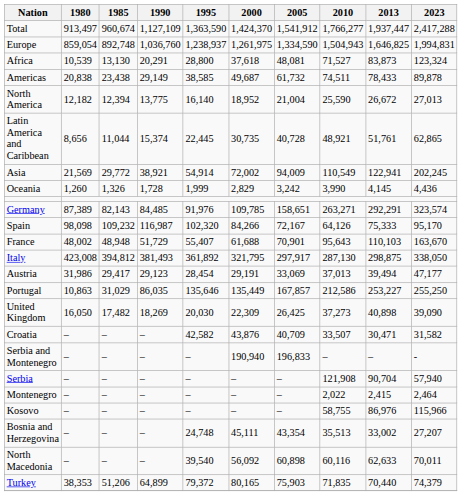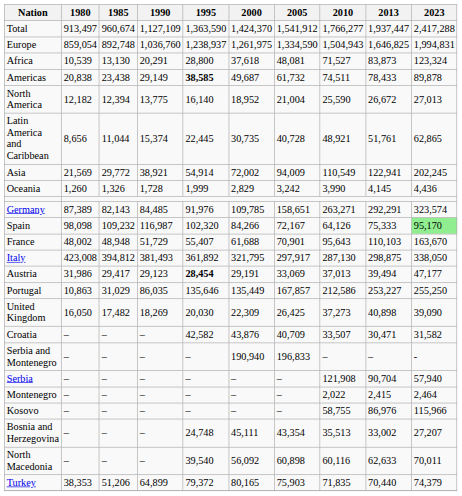Americas | 1995: normal -> bold
Spain | 2023: no background -> lightgreen background
Austria | 1995: normal -> bold
